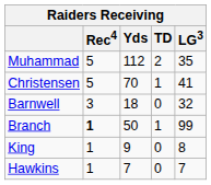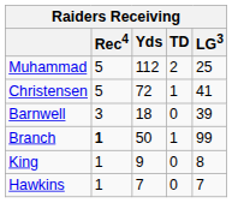Muhammad | LG3: 35 -> 25
Christensen | Yds: 70 -> 72
Barnwell | LG3: 32 -> 39
